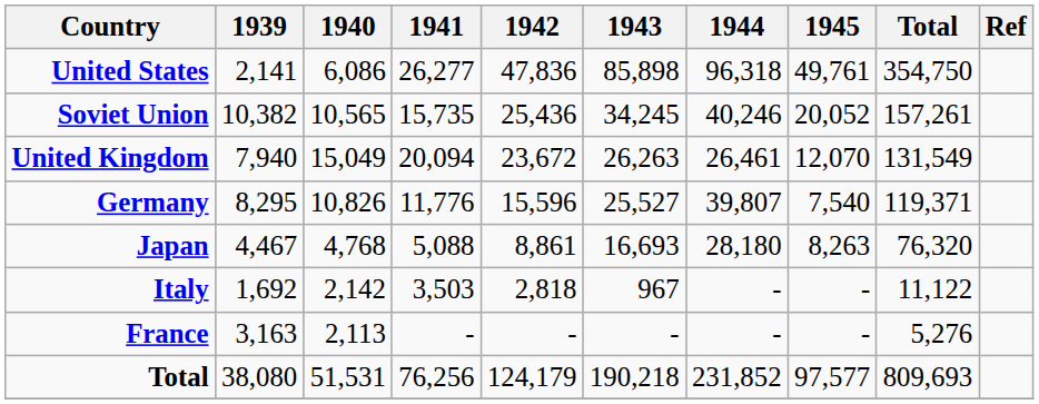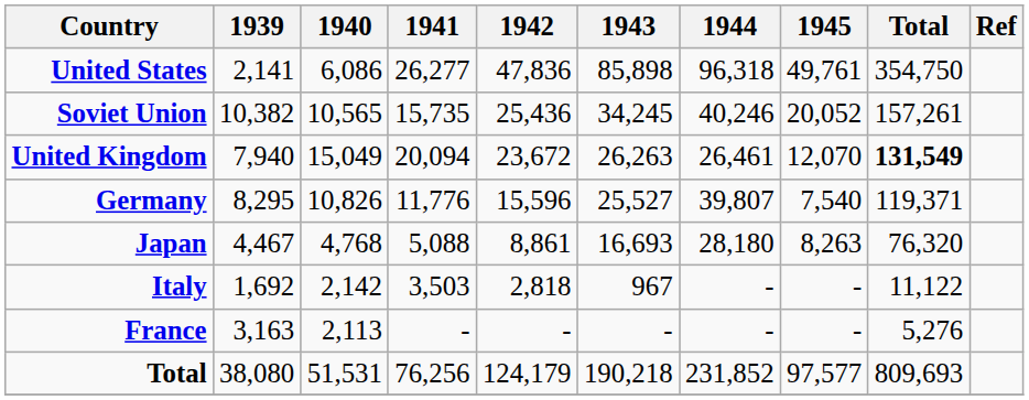United Kingdom | Total: normal -> bold
